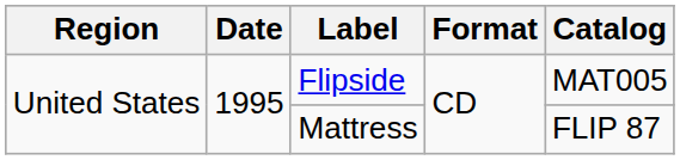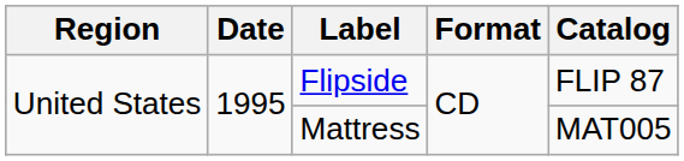Flipside | Catalog: MAT005 -> FLIP 87
Mattress | Catalog: FLIP 87 -> MAT005
